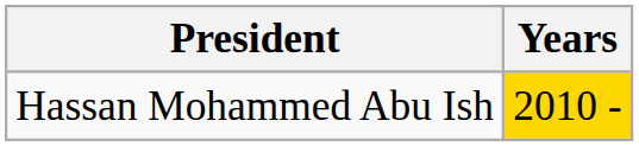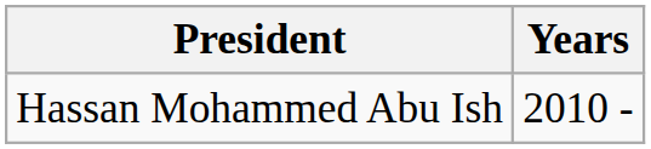Hassan Mohammed Abu Ish | Years: gold background -> no background
